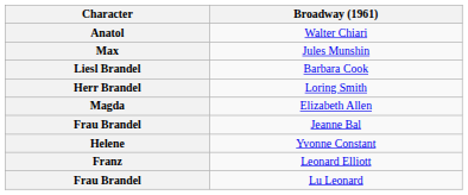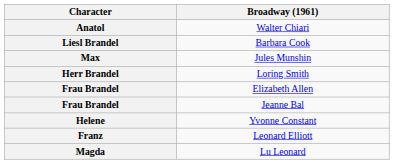rows swapped: Barbara Cook <-> Jules Munshin
Elizabeth Allen | Character: Magda -> Frau Brandel
Lu Leonard | Character: Frau Brandel -> Magda
